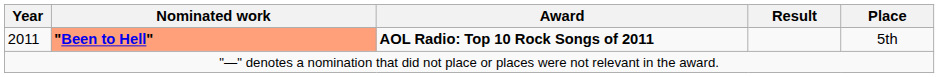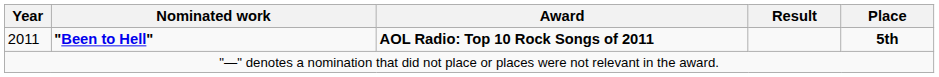2011 | Nominated work: lightsalmon background -> no background
2011 | Place: normal -> bold
